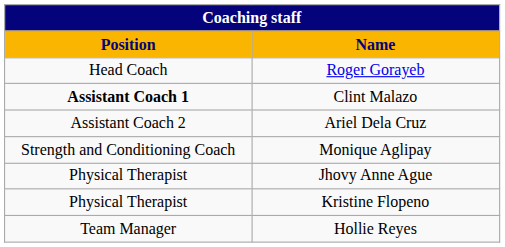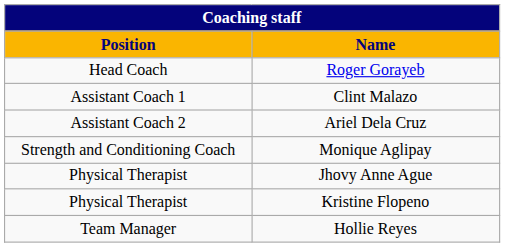Clint Malazo | Position: bold -> normal
